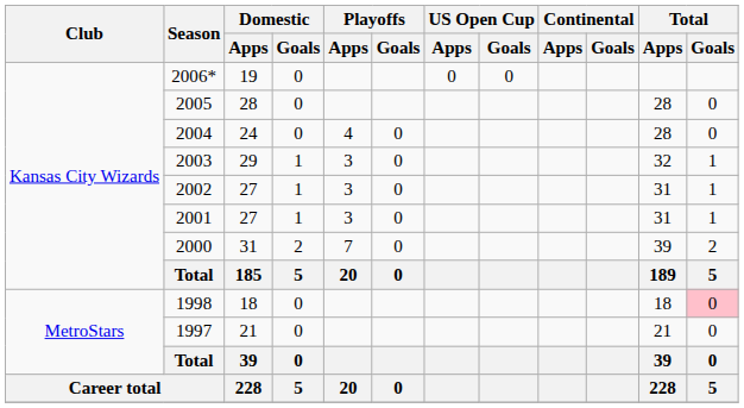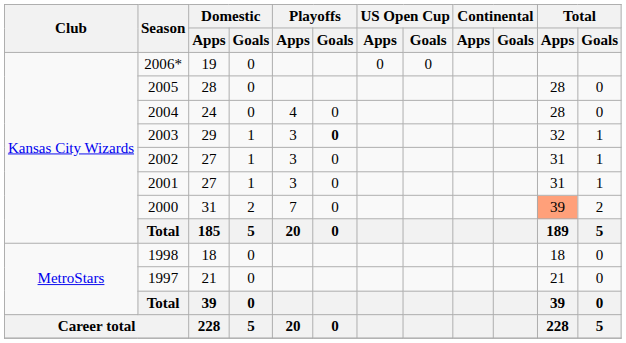2003 | Playoffs / Goals: normal -> bold
2000 | Total / Apps: no background -> lightsalmon background
1998 | Total / Goals: pink background -> no background
